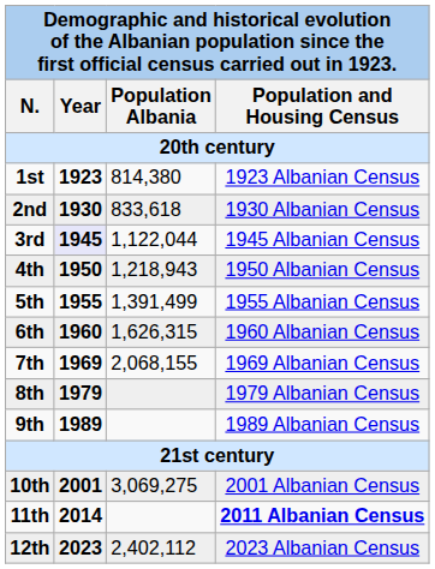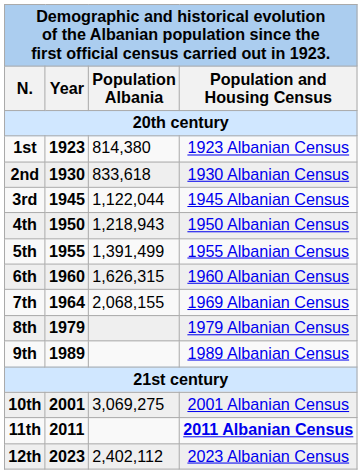3rd | Year: lavender background -> no background
7th | Year: 1969 -> 1964
11th | Year: 2014 -> 2011
